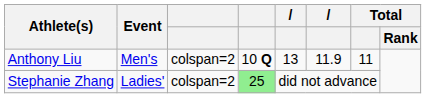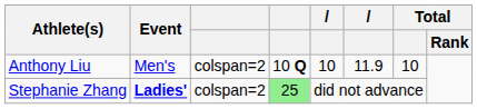Anthony Liu | column 5: 13 -> 10
Anthony Liu | Total: 11 -> 10
Stephanie Zhang | Event: normal -> bold
